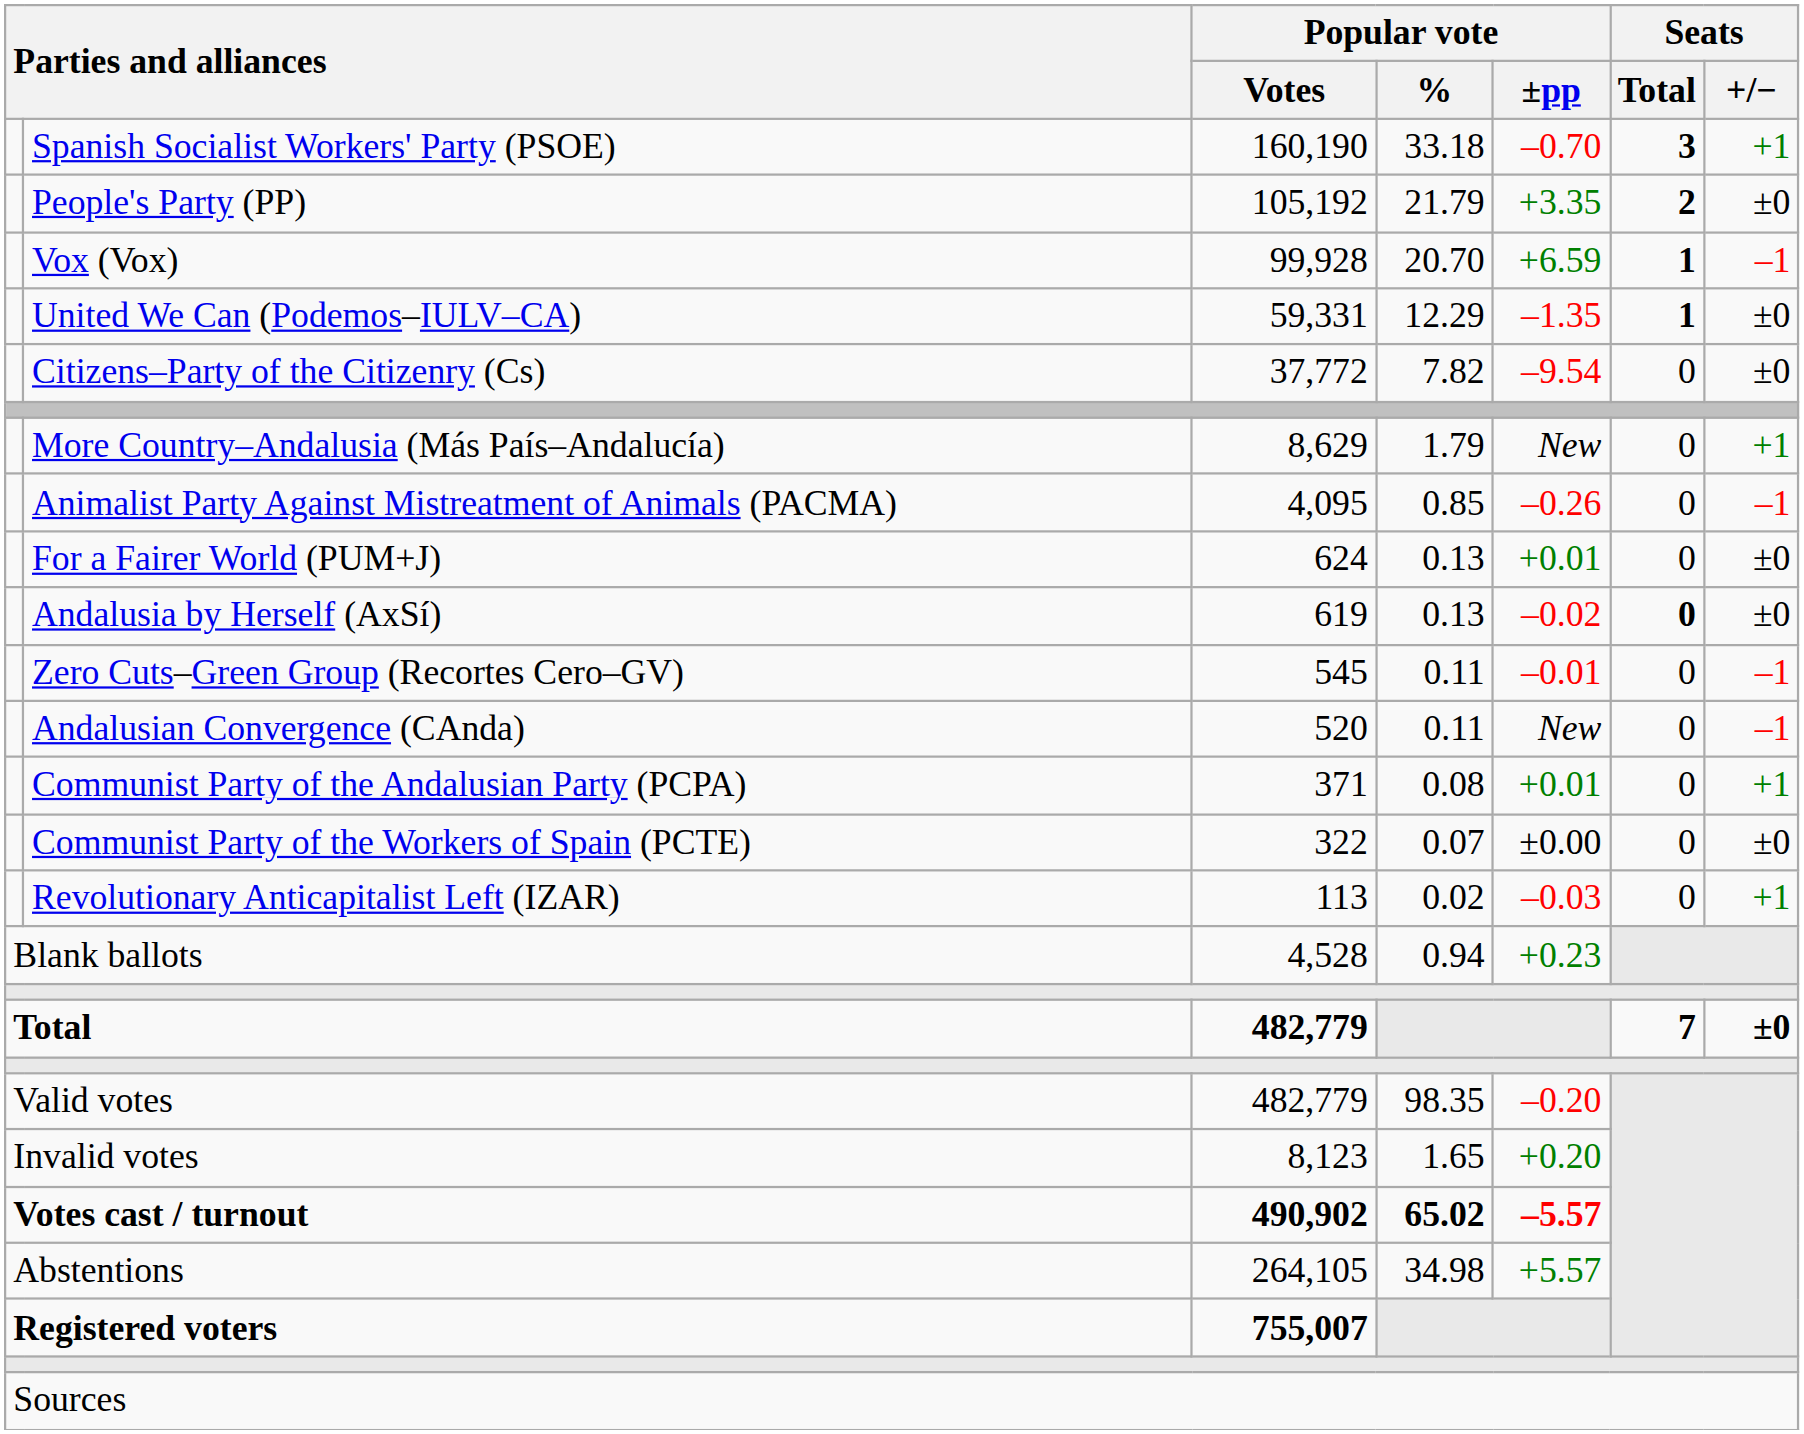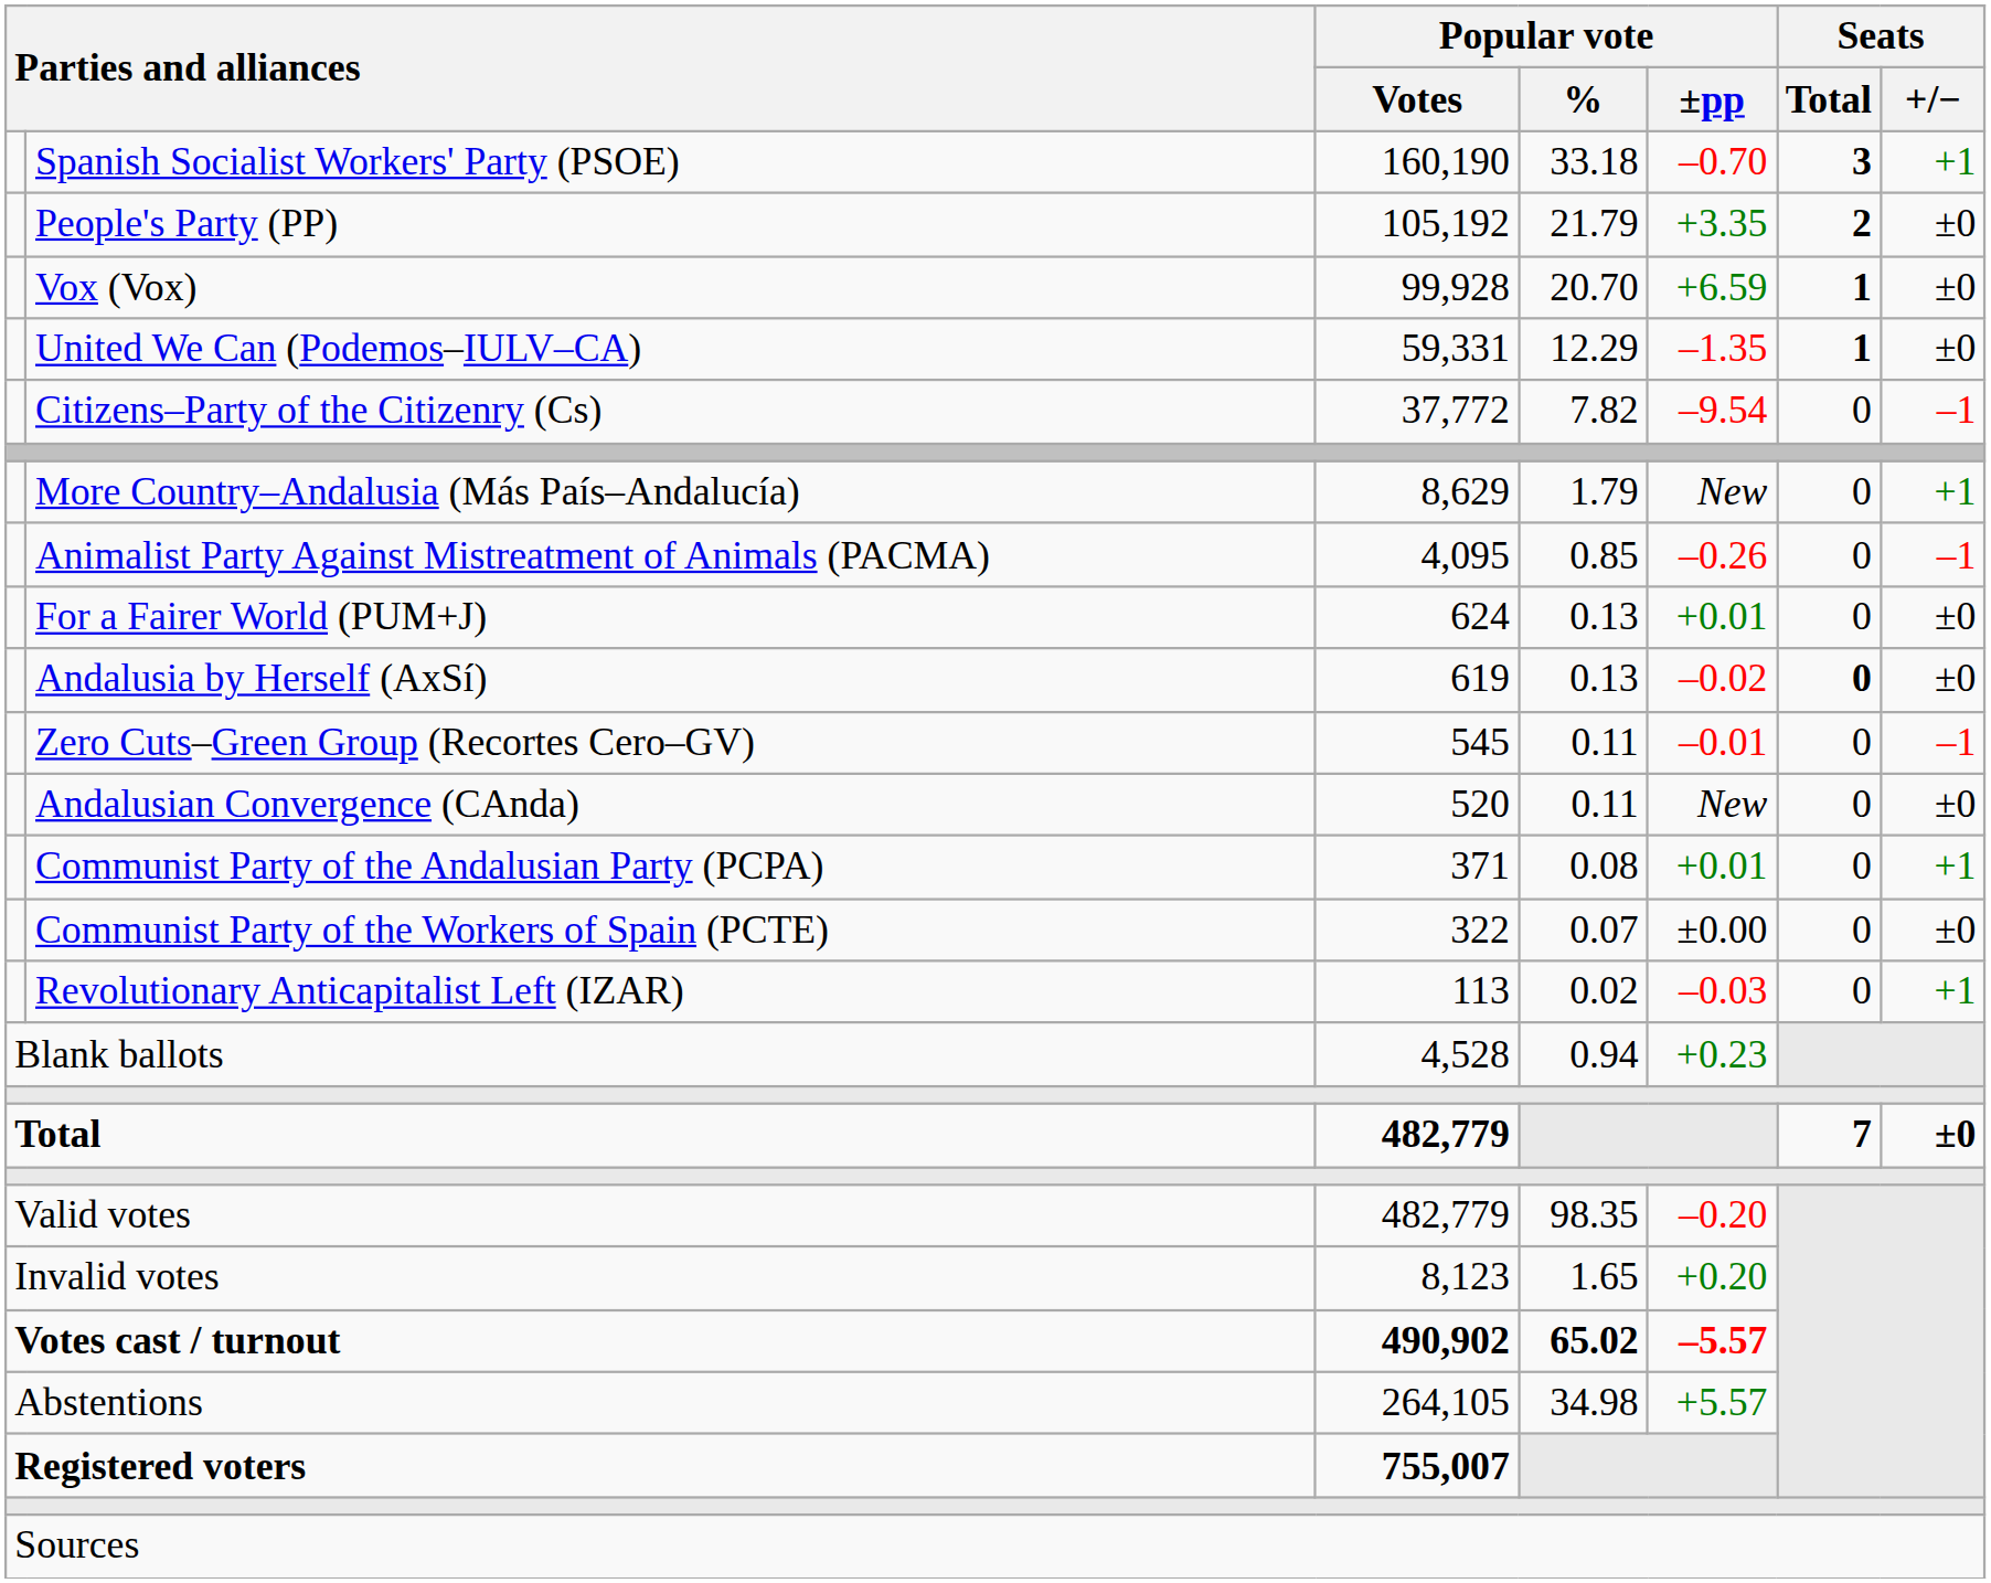Vox (Vox) | Seats / +/−: –1 -> ±0
Citizens–Party of the Citizenry (Cs) | Seats / +/−: ±0 -> –1
Andalusian Convergence (CAnda) | Seats / +/−: –1 -> ±0
